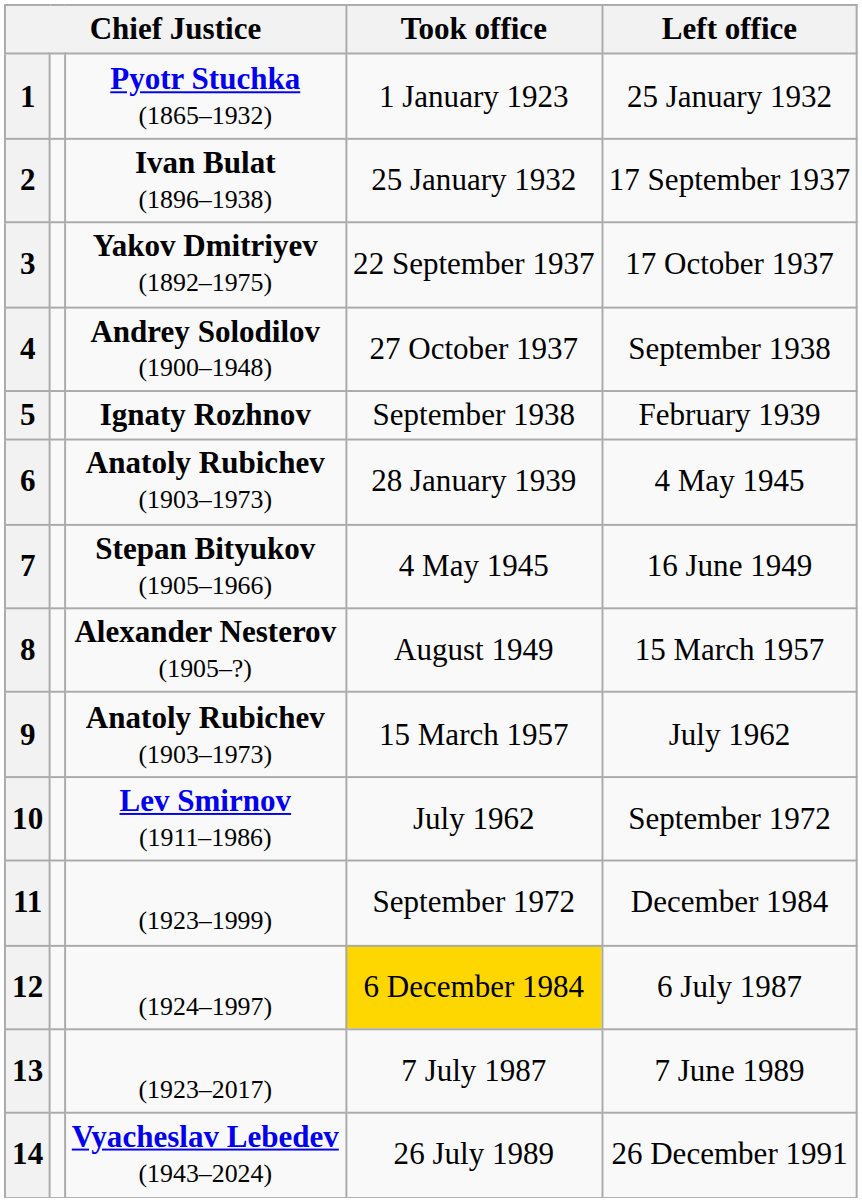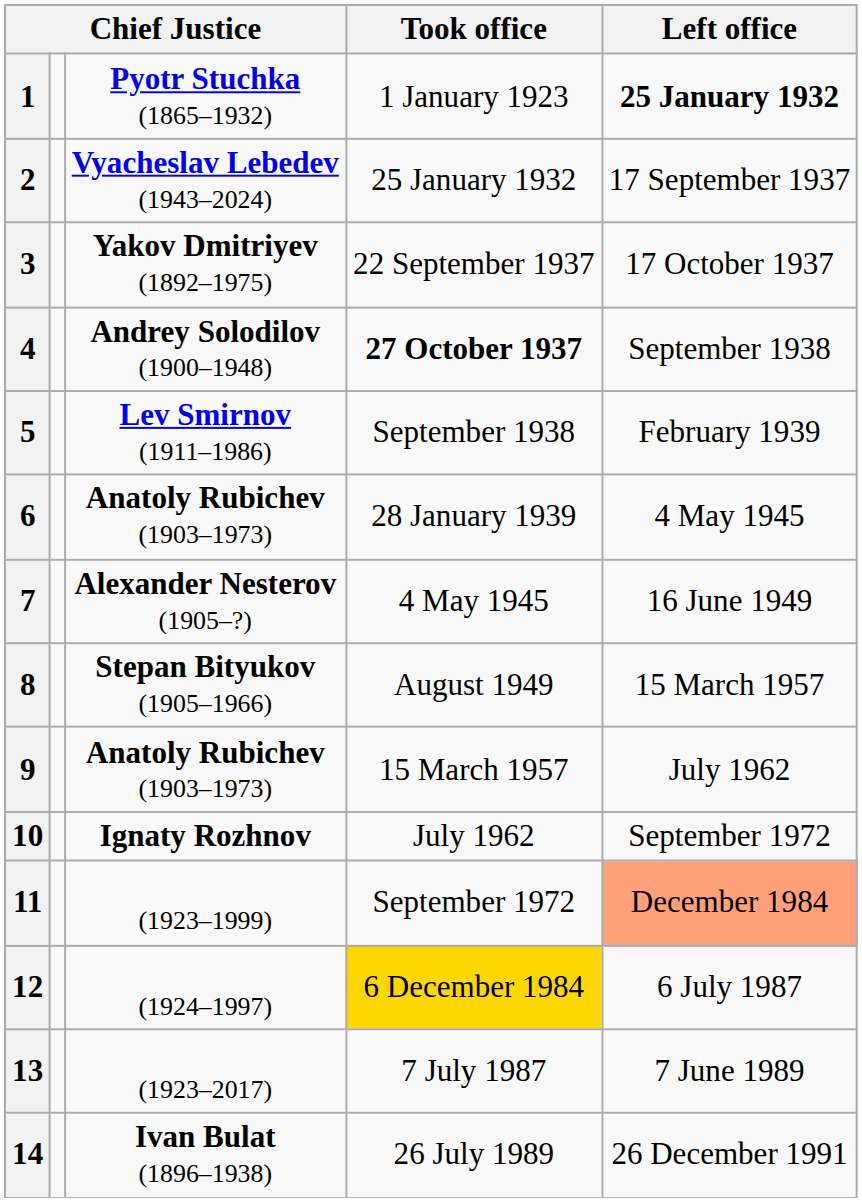1 | Left office: normal -> bold
2 | column 3: Ivan Bulat (1896–1938) -> Vyacheslav Lebedev (1943–2024)
4 | Took office: normal -> bold
5 | column 3: Ignaty Rozhnov -> Lev Smirnov (1911–1986)
7 | column 3: Stepan Bityukov (1905–1966) -> Alexander Nesterov (1905–?)
8 | column 3: Alexander Nesterov (1905–?) -> Stepan Bityukov (1905–1966)
10 | column 3: Lev Smirnov (1911–1986) -> Ignaty Rozhnov
11 | Left office: no background -> lightsalmon background
14 | column 3: Vyacheslav Lebedev (1943–2024) -> Ivan Bulat (1896–1938)
